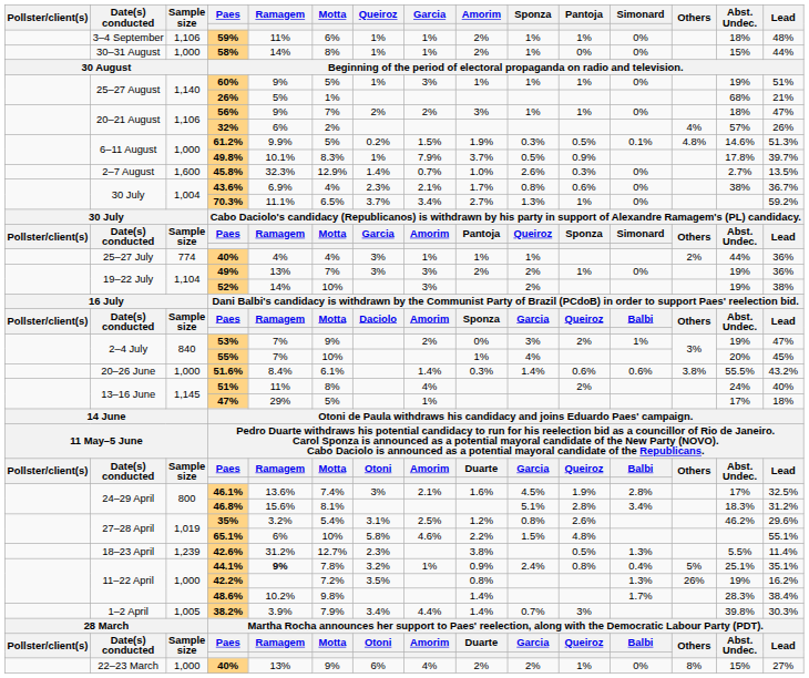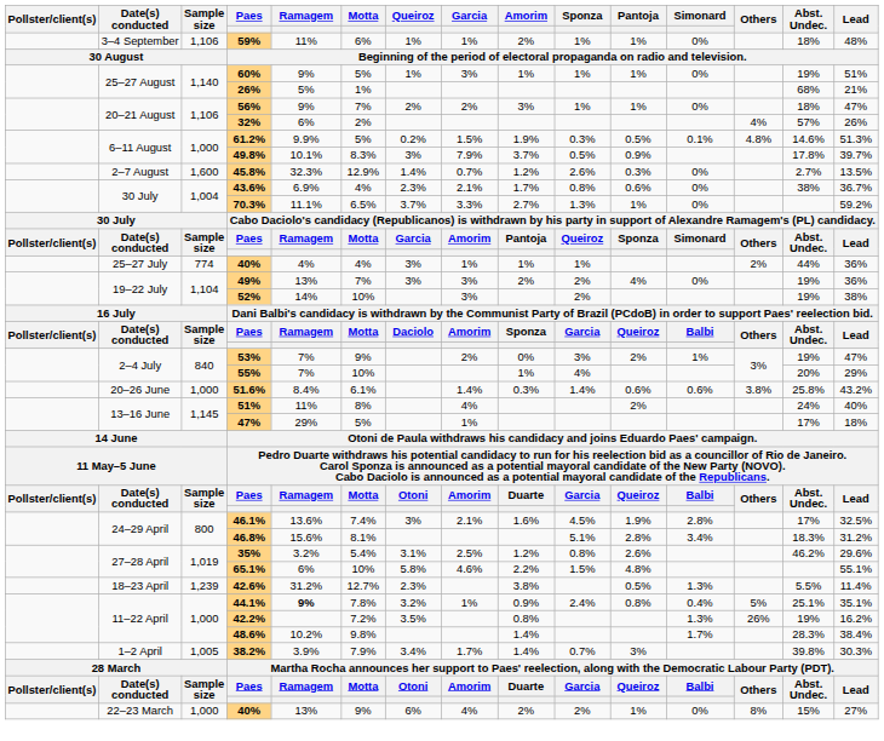- row: 30–31 August | 1,000 | 58% | 14% | 8% | 1% | 1% | 2% | 1% | 0% | 0% | 15% | 44%
49.8% | Queiroz: 1% -> 3%
45.8% | Amorim: 1.0% -> 1.2%
70.3% | Garcia: 3.4% -> 3.3%
49% | Pantoja: 1% -> 4%
55% | Lead: 45% -> 29%
51.6% | Abst. Undec.: 55.5% -> 25.8%
38.2% | Garcia: 4.4% -> 1.7%
